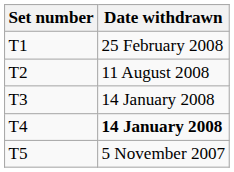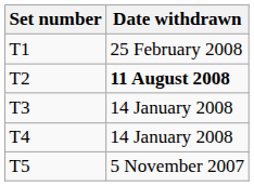T2 | Date withdrawn: normal -> bold
T4 | Date withdrawn: bold -> normal
